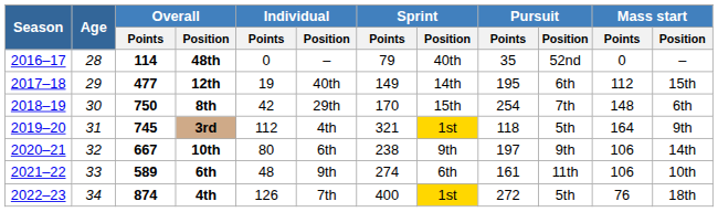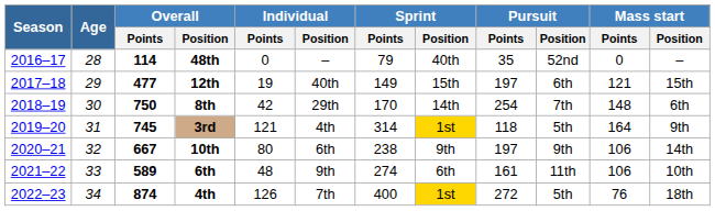12th | Sprint / Position: 14th -> 15th
12th | Pursuit / Points: 195 -> 197
12th | Mass start / Points: 112 -> 121
8th | Sprint / Position: 15th -> 14th
3rd | Individual / Points: 112 -> 121
3rd | Sprint / Points: 321 -> 314
